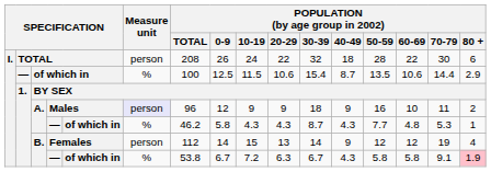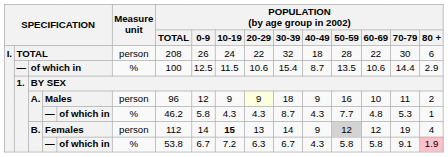Males | Measure unit: lavender background -> no background
Males | POPULATION (by age group in 2002) / 20-29: no background -> lightyellow background
Females | POPULATION (by age group in 2002) / 10-19: normal -> bold
Females | POPULATION (by age group in 2002) / 50-59: no background -> lightgrey background
